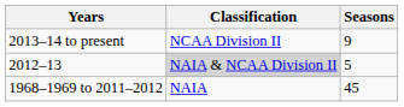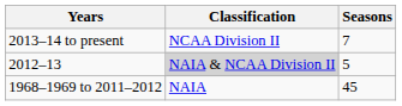2013–14 to present | Seasons: 9 -> 7
